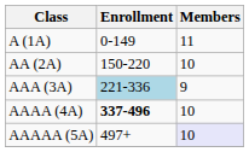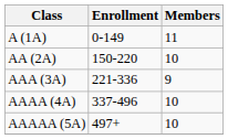AAA (3A) | Enrollment: lightblue background -> no background
AAAA (4A) | Enrollment: bold -> normal
AAAAA (5A) | Members: lavender background -> no background
